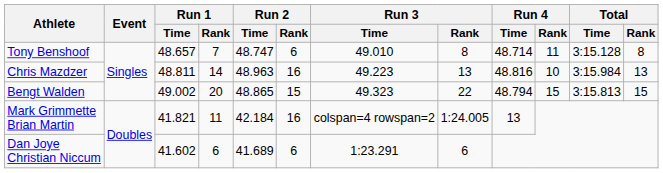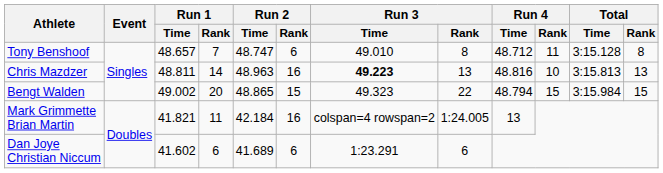Tony Benshoof | Run 4 / Time: 48.714 -> 48.712
Chris Mazdzer | Run 3 / Time: normal -> bold
Chris Mazdzer | Total / Time: 3:15.984 -> 3:15.813
Bengt Walden | Total / Time: 3:15.813 -> 3:15.984
